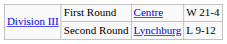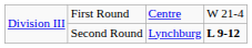Division III / Second Round | column 4: normal -> bold
